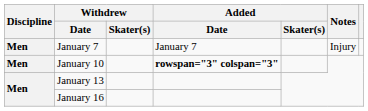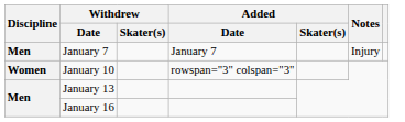January 10 | Discipline: Men -> Women
January 10 | Added / Date: bold -> normal
